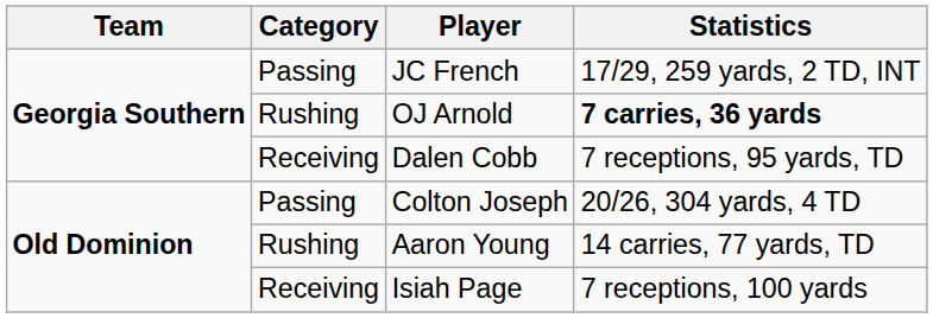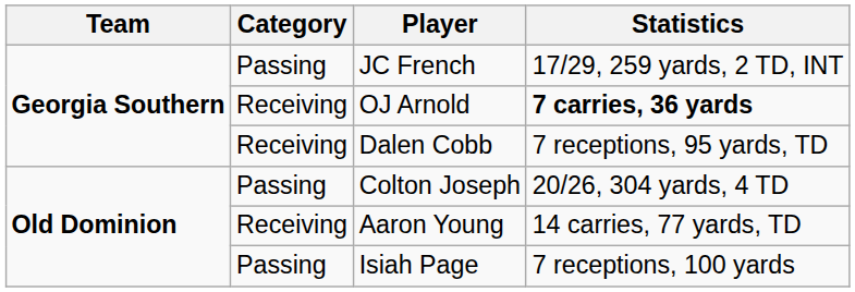OJ Arnold | Category: Rushing -> Receiving
Aaron Young | Category: Rushing -> Receiving
Isiah Page | Category: Receiving -> Passing
